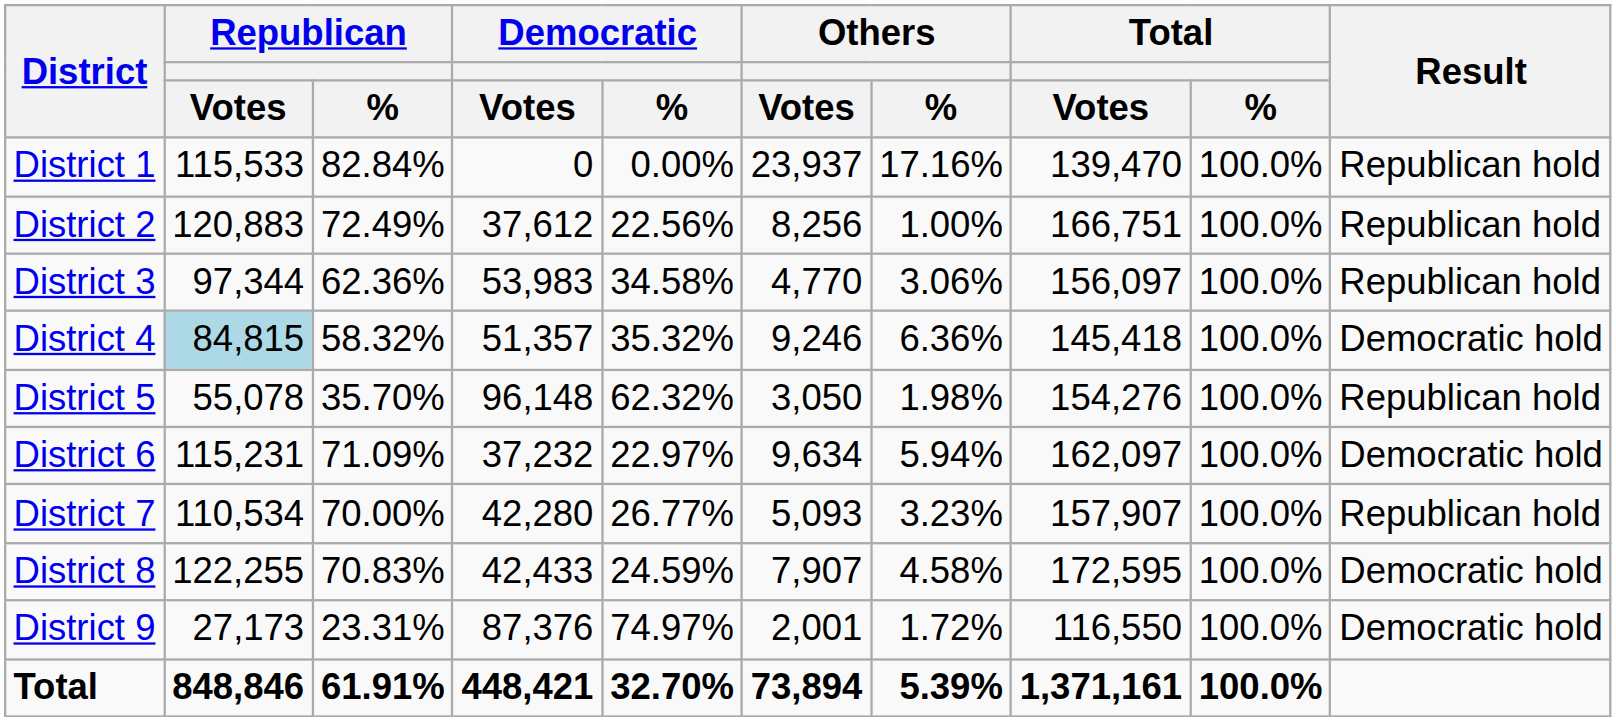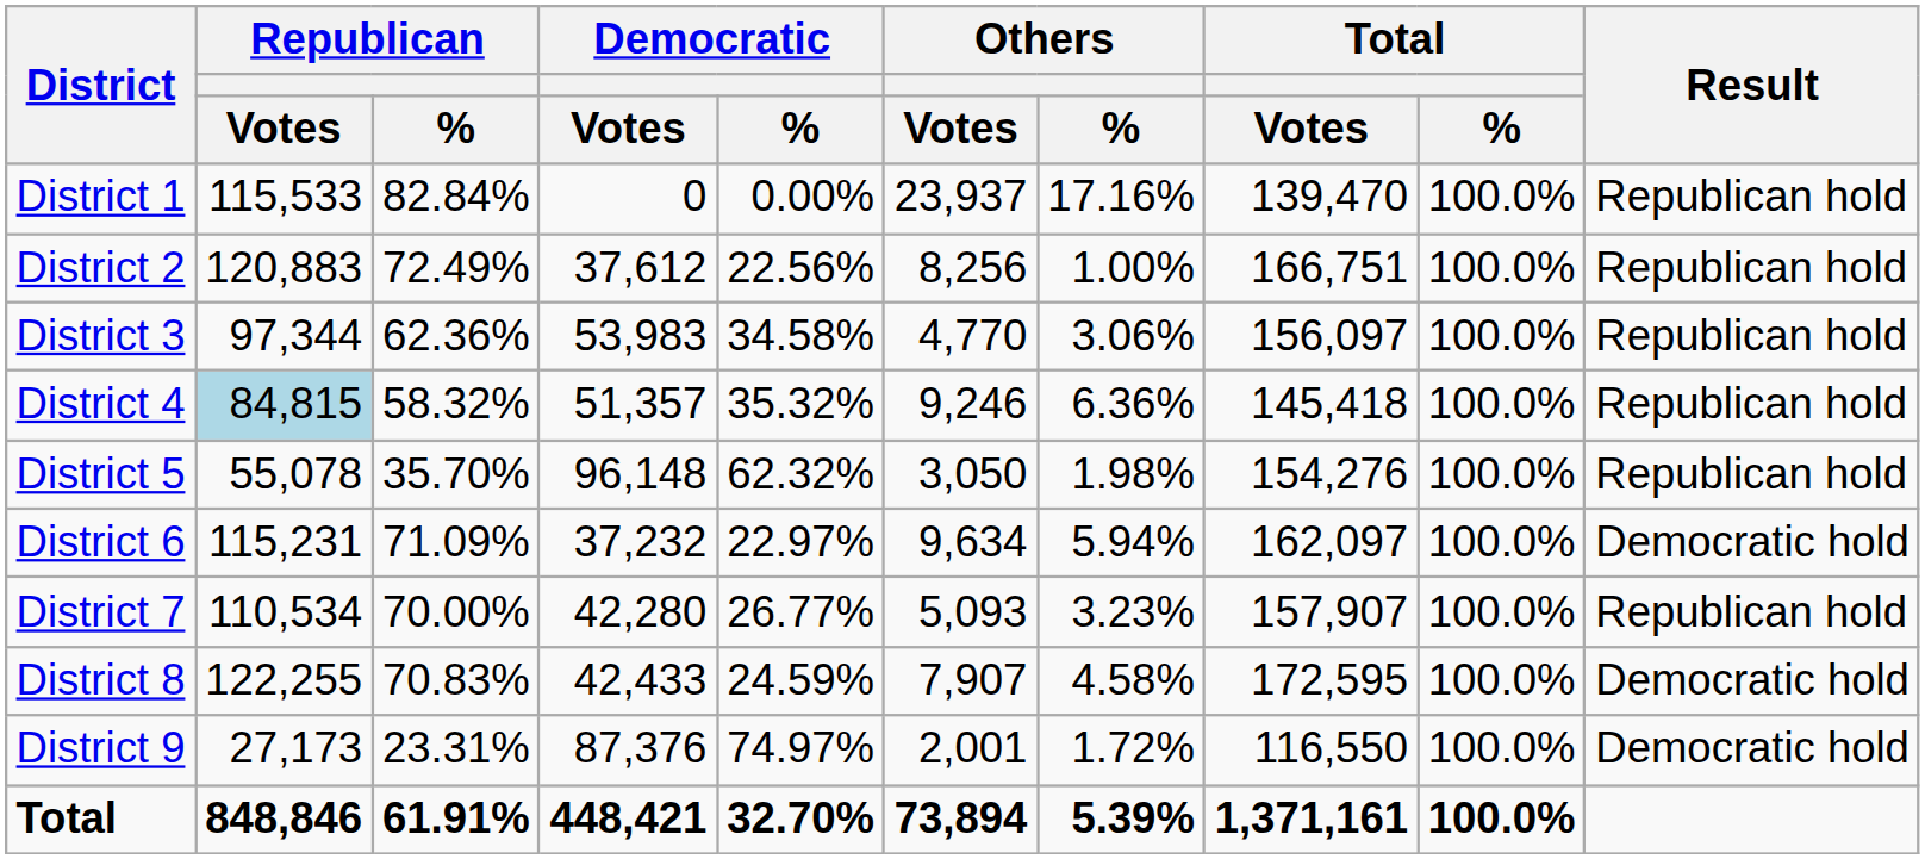District 4 | Result: Democratic hold -> Republican hold
